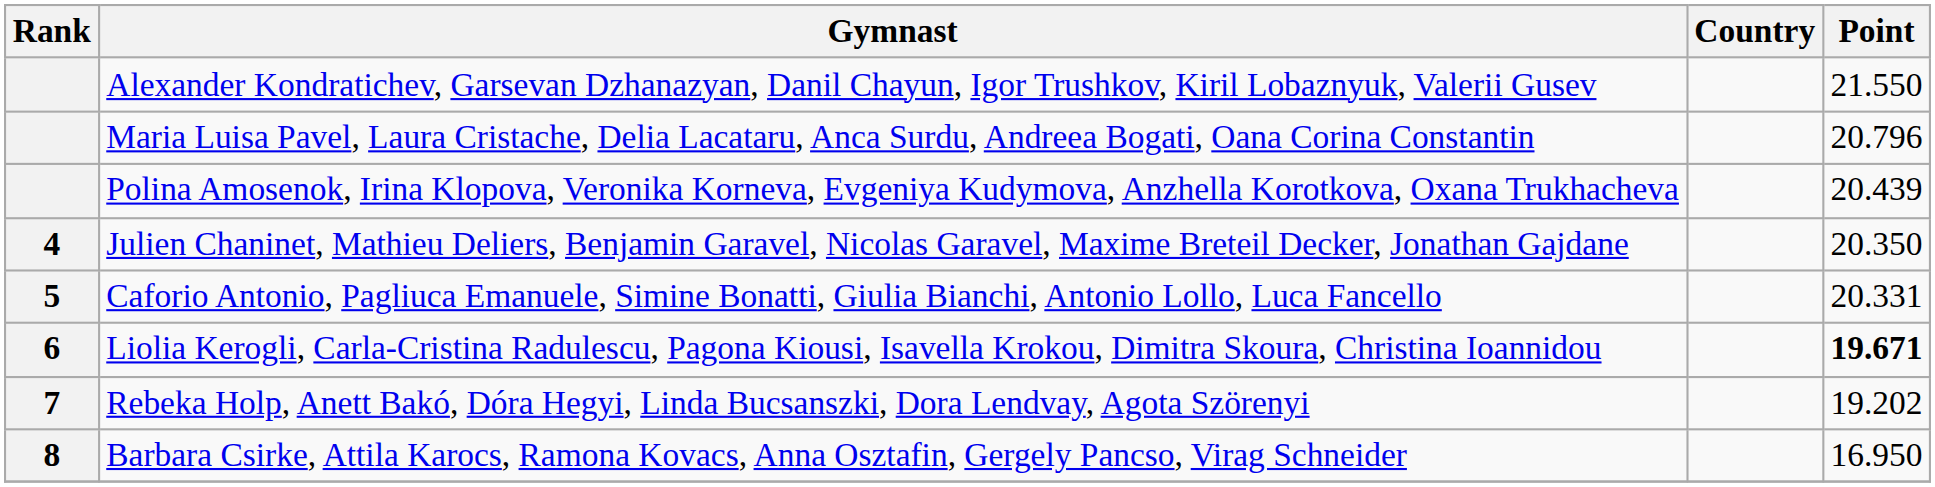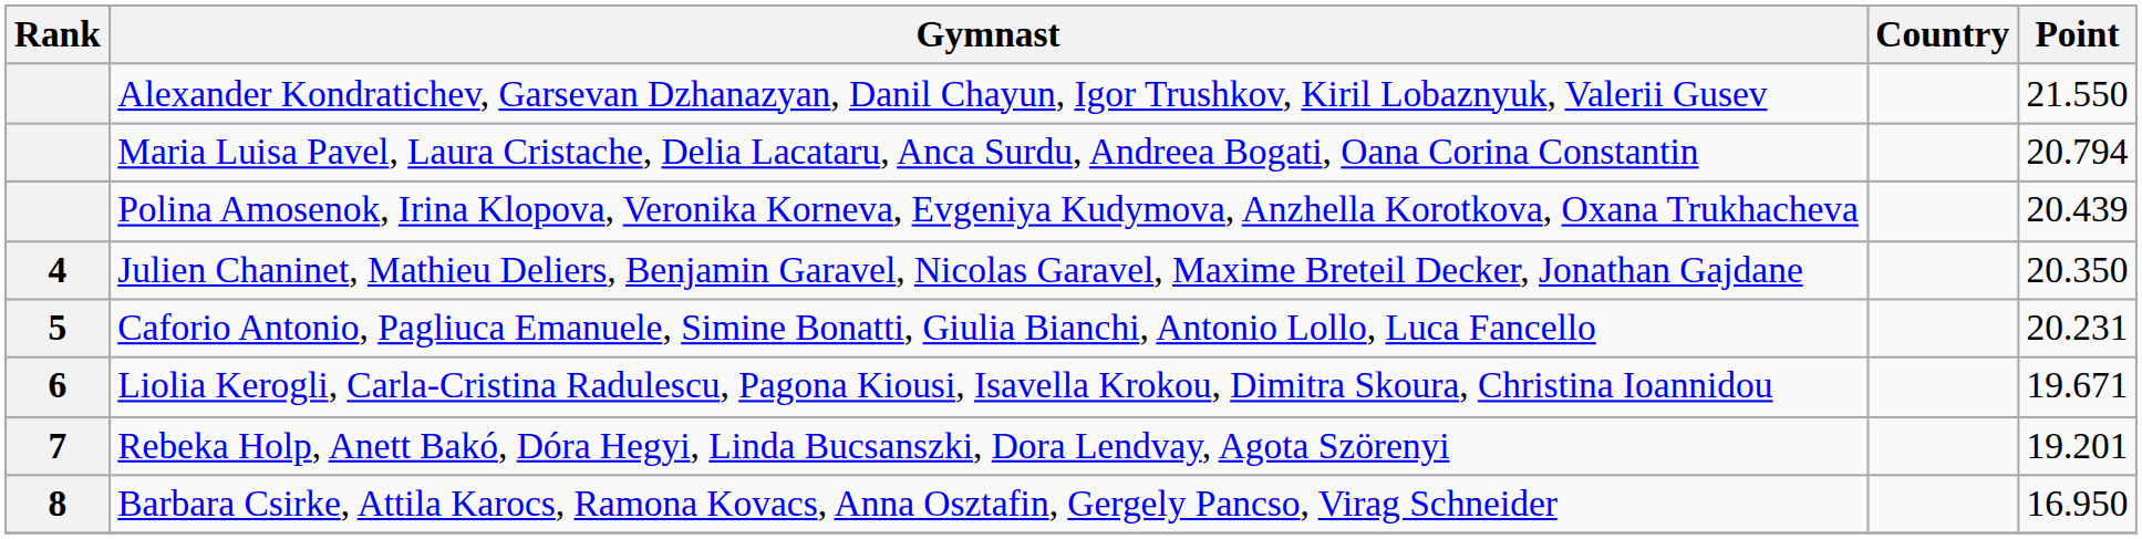row 3 | Point: 20.796 -> 20.794
row 6 | Point: 20.331 -> 20.231
row 7 | Point: bold -> normal
row 8 | Point: 19.202 -> 19.201
